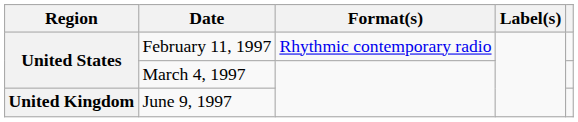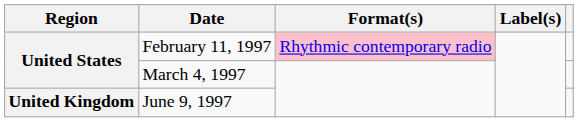February 11, 1997 | Format(s): no background -> pink background
